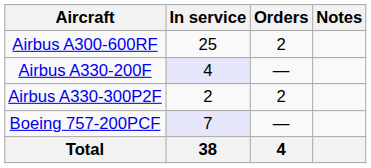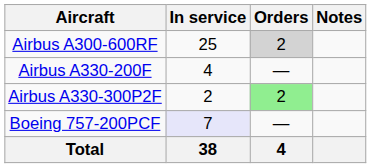Airbus A300-600RF | Orders: no background -> lightgrey background
Airbus A330-200F | In service: lavender background -> no background
Airbus A330-300P2F | Orders: no background -> lightgreen background
